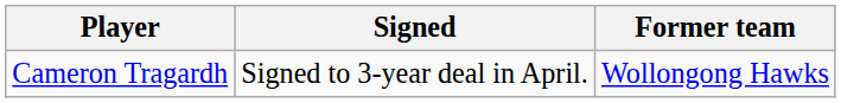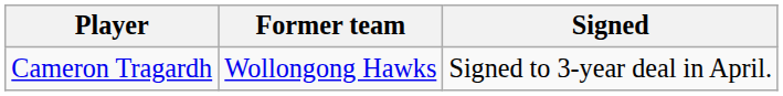columns swapped: Signed <-> Former team
